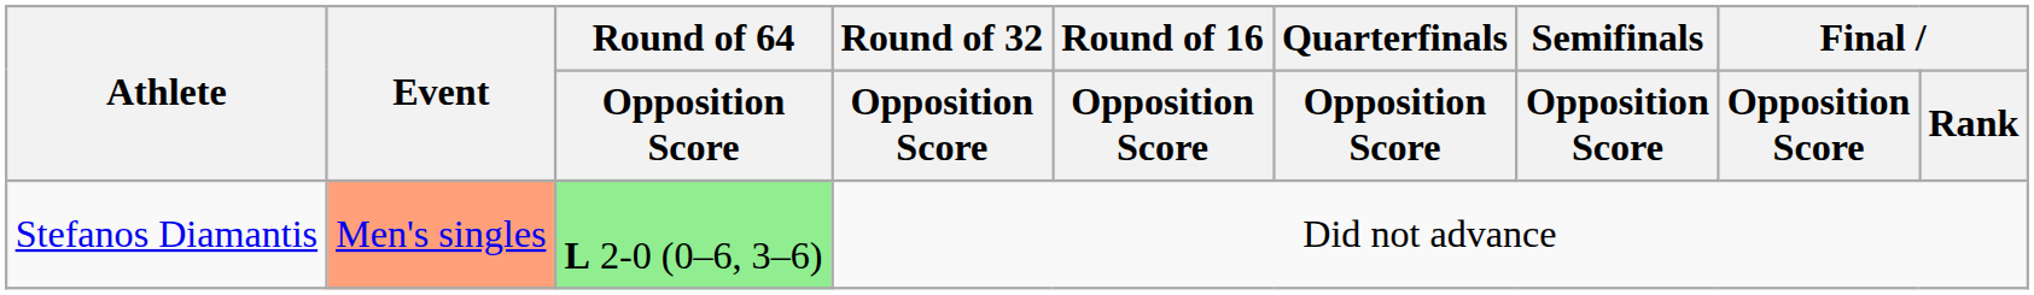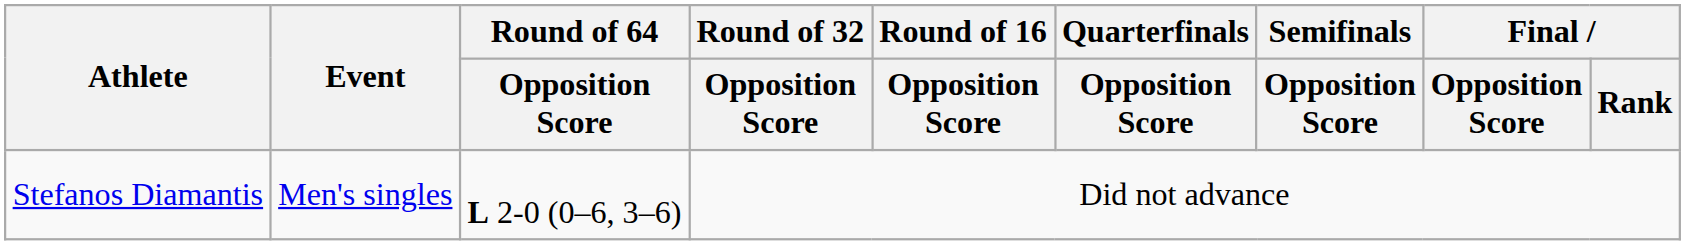Stefanos Diamantis | Event: lightsalmon background -> no background
Stefanos Diamantis | Round of 64 / Opposition Score: lightgreen background -> no background
